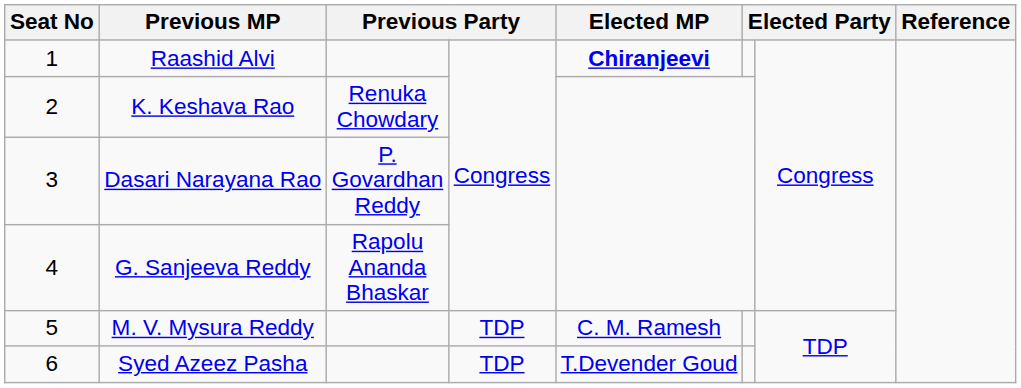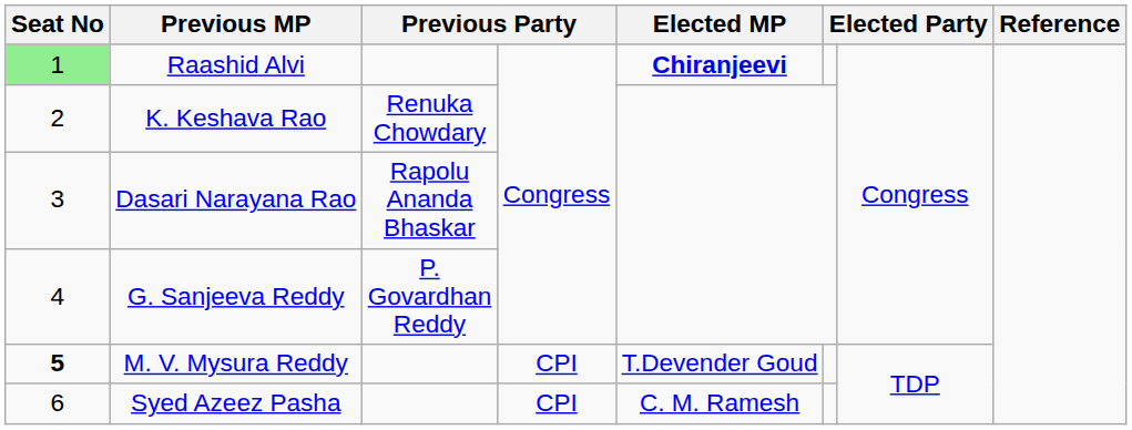Raashid Alvi | Seat No: no background -> lightgreen background
Dasari Narayana Rao | column 3: P. Govardhan Reddy -> Rapolu Ananda Bhaskar
G. Sanjeeva Reddy | column 3: Rapolu Ananda Bhaskar -> P. Govardhan Reddy
M. V. Mysura Reddy | Seat No: normal -> bold
M. V. Mysura Reddy | column 4: TDP -> CPI
M. V. Mysura Reddy | Elected MP: C. M. Ramesh -> T.Devender Goud
Syed Azeez Pasha | column 4: TDP -> CPI
Syed Azeez Pasha | Elected MP: T.Devender Goud -> C. M. Ramesh
